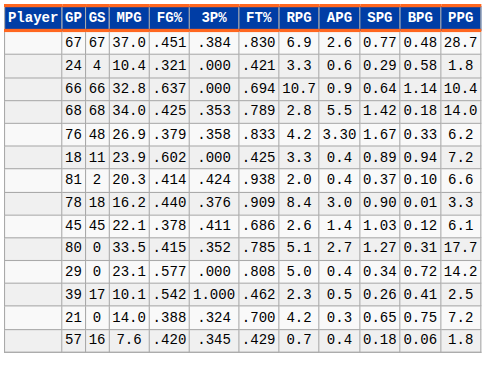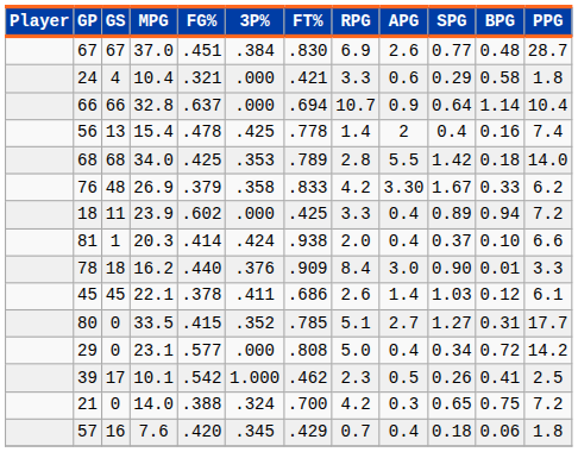+ row: 56 | 13 | 15.4 | .478 | .425 | .778 | 1.4 | 2 | 0.4 | 0.16 | 7.4
81 | GS: 2 -> 1
